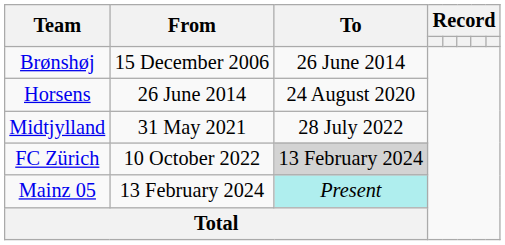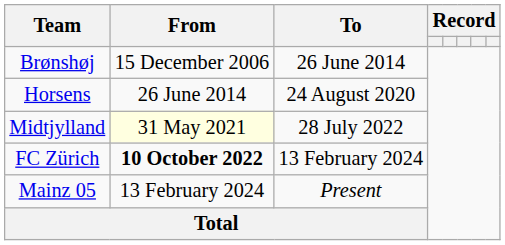Midtjylland | From: no background -> lightyellow background
FC Zürich | From: normal -> bold
FC Zürich | To: lightgrey background -> no background
Mainz 05 | To: paleturquoise background -> no background
